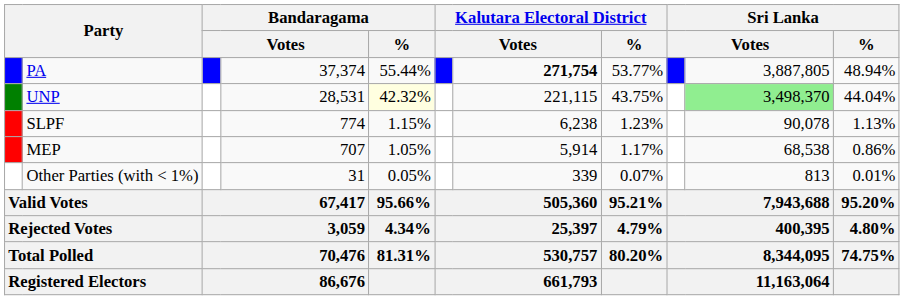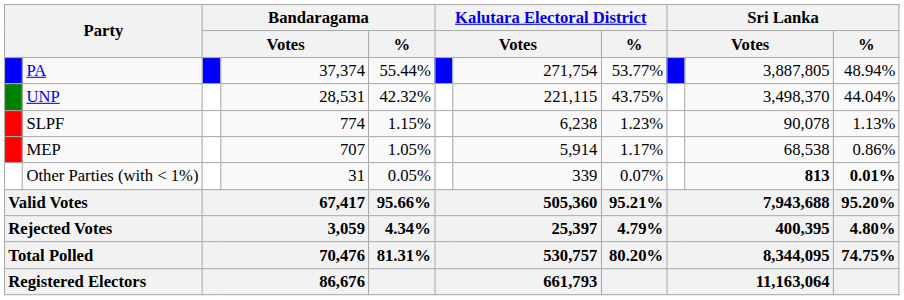PA | column 7: bold -> normal
UNP | Bandaragama / %: lightyellow background -> no background
UNP | column 10: lightgreen background -> no background
Other Parties (with < 1%) | column 10: normal -> bold
Other Parties (with < 1%) | Sri Lanka / %: normal -> bold
